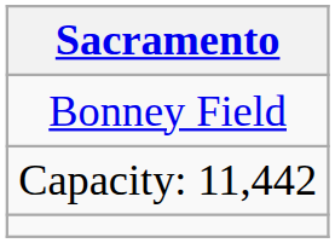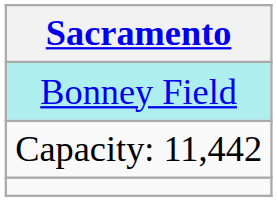row 2 | column 1: no background -> paleturquoise background
